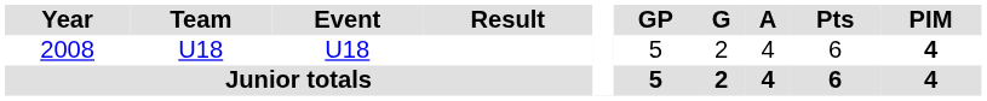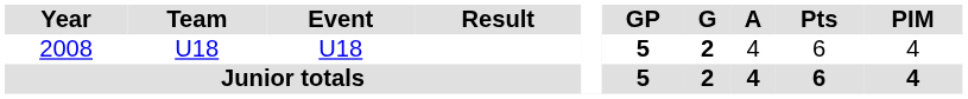2008 | GP: normal -> bold
2008 | G: normal -> bold
2008 | PIM: bold -> normal
